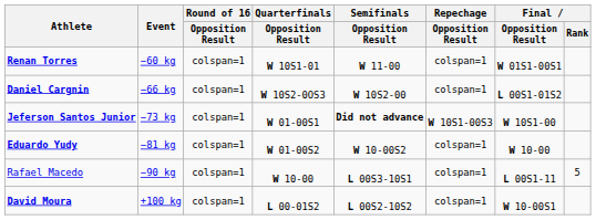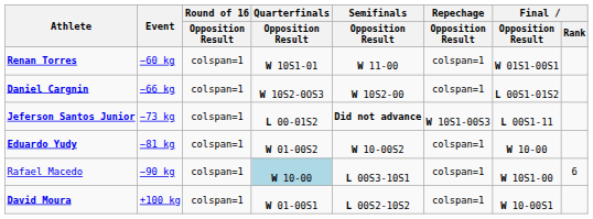Jeferson Santos Junior | Quarterfinals / Opposition Result: W 01-00S1 -> L 00-01S2
Jeferson Santos Junior | Final / Opposition Result: W 10S1-00 -> L 00S1-11
Rafael Macedo | Quarterfinals / Opposition Result: no background -> lightblue background
Rafael Macedo | Final / Opposition Result: L 00S1-11 -> W 10S1-00
Rafael Macedo | Final / Rank: 5 -> 6
David Moura | Quarterfinals / Opposition Result: L 00-01S2 -> W 01-00S1
